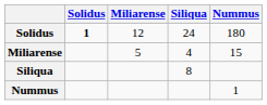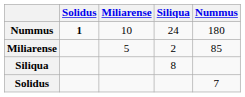row 2 | column 1: Solidus -> Nummus
row 2 | Miliarense: 12 -> 10
row 3 | Siliqua: 4 -> 2
row 3 | Nummus: 15 -> 85
row 5 | column 1: Nummus -> Solidus
row 5 | Nummus: 1 -> 7
